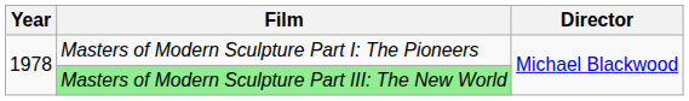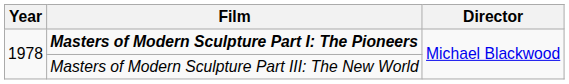Masters of Modern Sculpture Part I: The Pioneers | Film: normal -> bold
Masters of Modern Sculpture Part III: The New World | Film: lightgreen background -> no background
